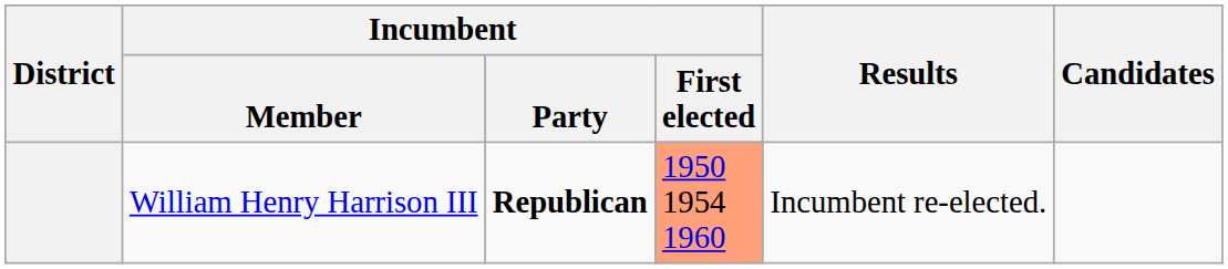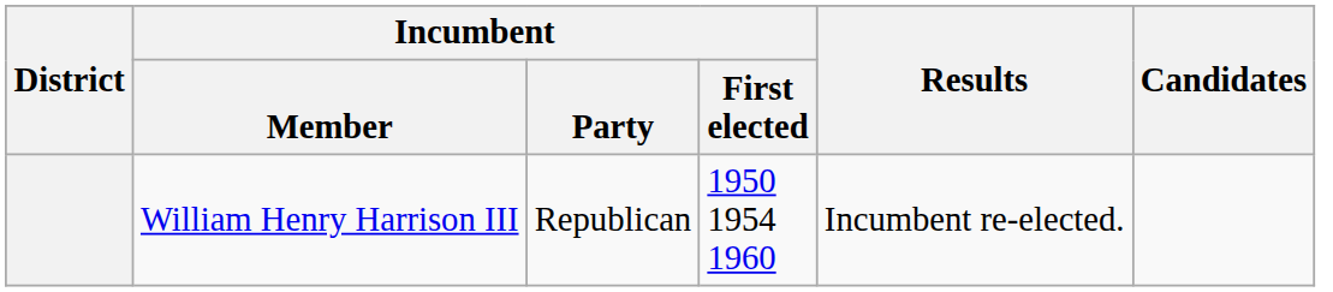William Henry Harrison III | Incumbent / Party: bold -> normal
William Henry Harrison III | Incumbent / First elected: lightsalmon background -> no background
